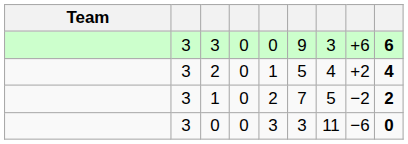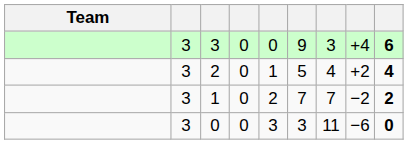row 2 | column 8: +6 -> +4
row 4 | column 7: 5 -> 7
